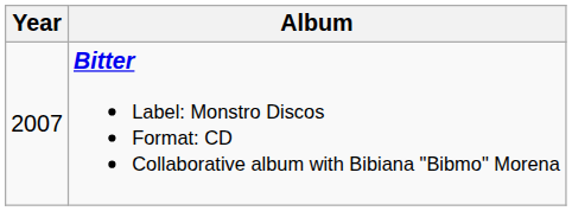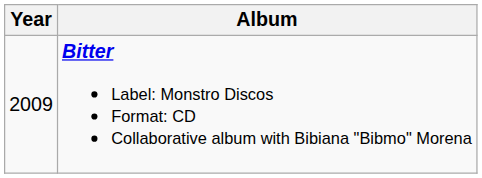row 2 | Year: 2007 -> 2009
